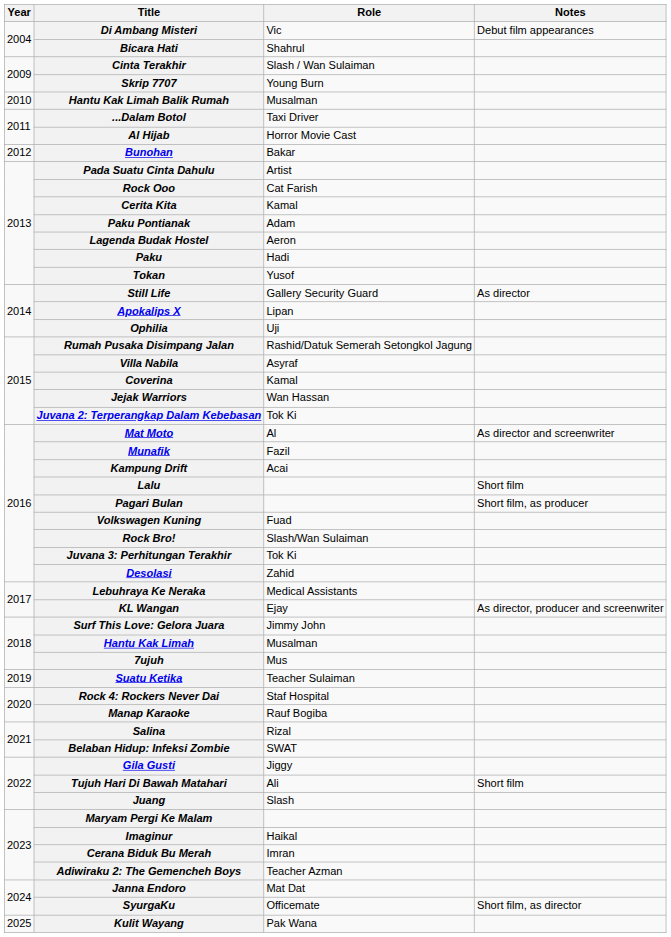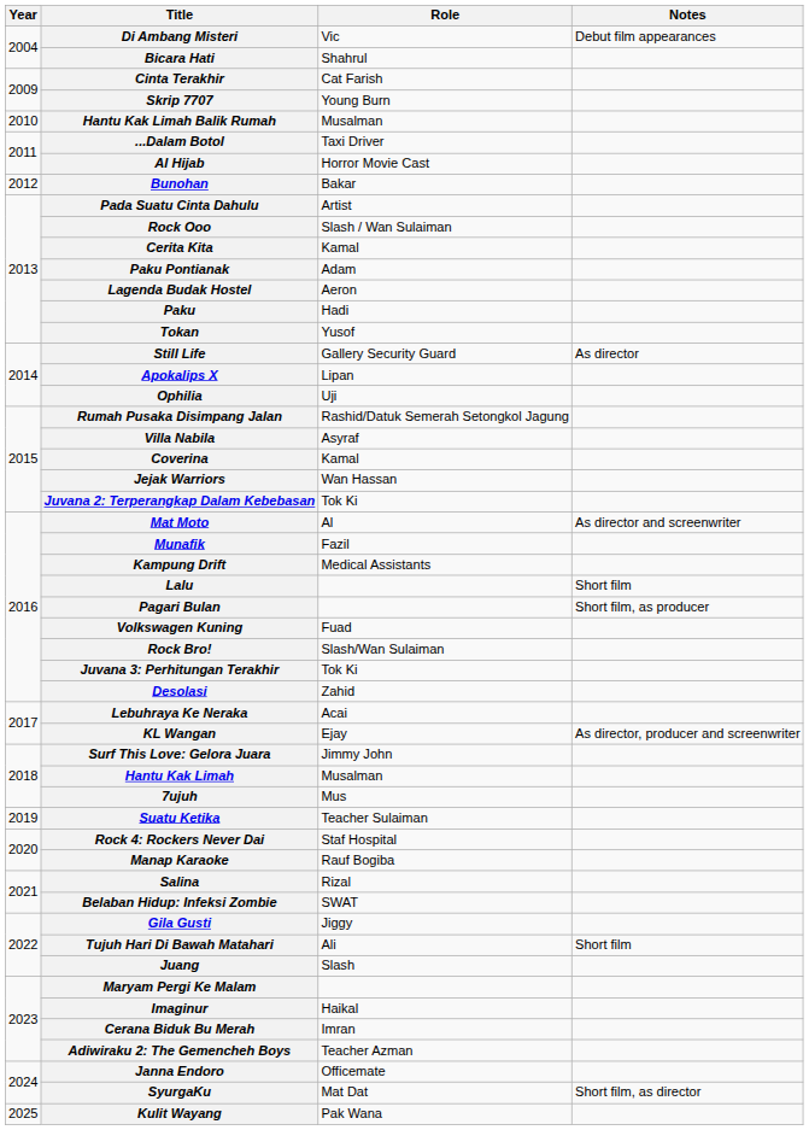Cinta Terakhir | Role: Slash / Wan Sulaiman -> Cat Farish
Rock Ooo | Role: Cat Farish -> Slash / Wan Sulaiman
Kampung Drift | Role: Acai -> Medical Assistants
Lebuhraya Ke Neraka | Role: Medical Assistants -> Acai
Janna Endoro | Role: Mat Dat -> Officemate
SyurgaKu | Role: Officemate -> Mat Dat
